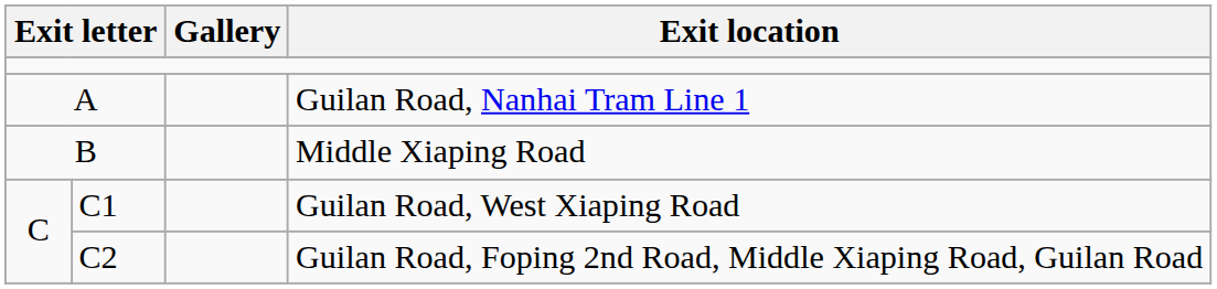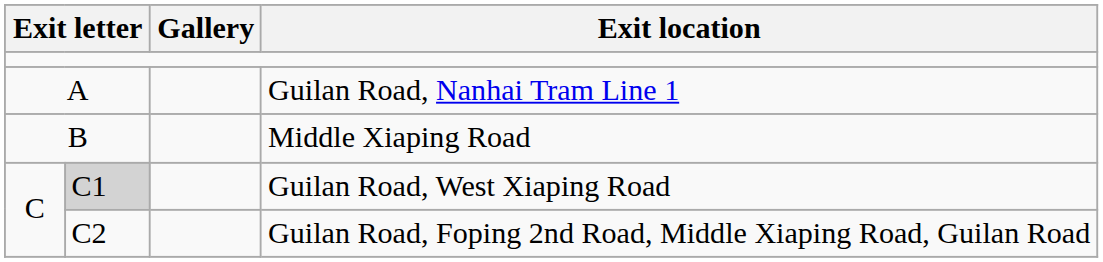Guilan Road, West Xiaping Road | column 2: no background -> lightgrey background
